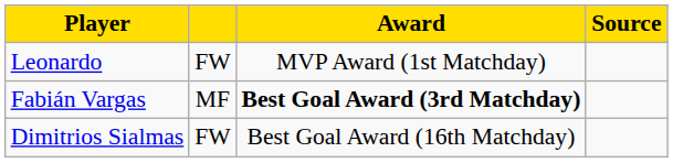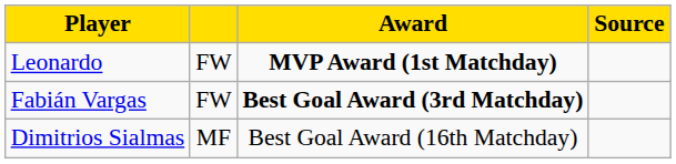Leonardo | Award: normal -> bold
Fabián Vargas | column 2: MF -> FW
Dimitrios Sialmas | column 2: FW -> MF
